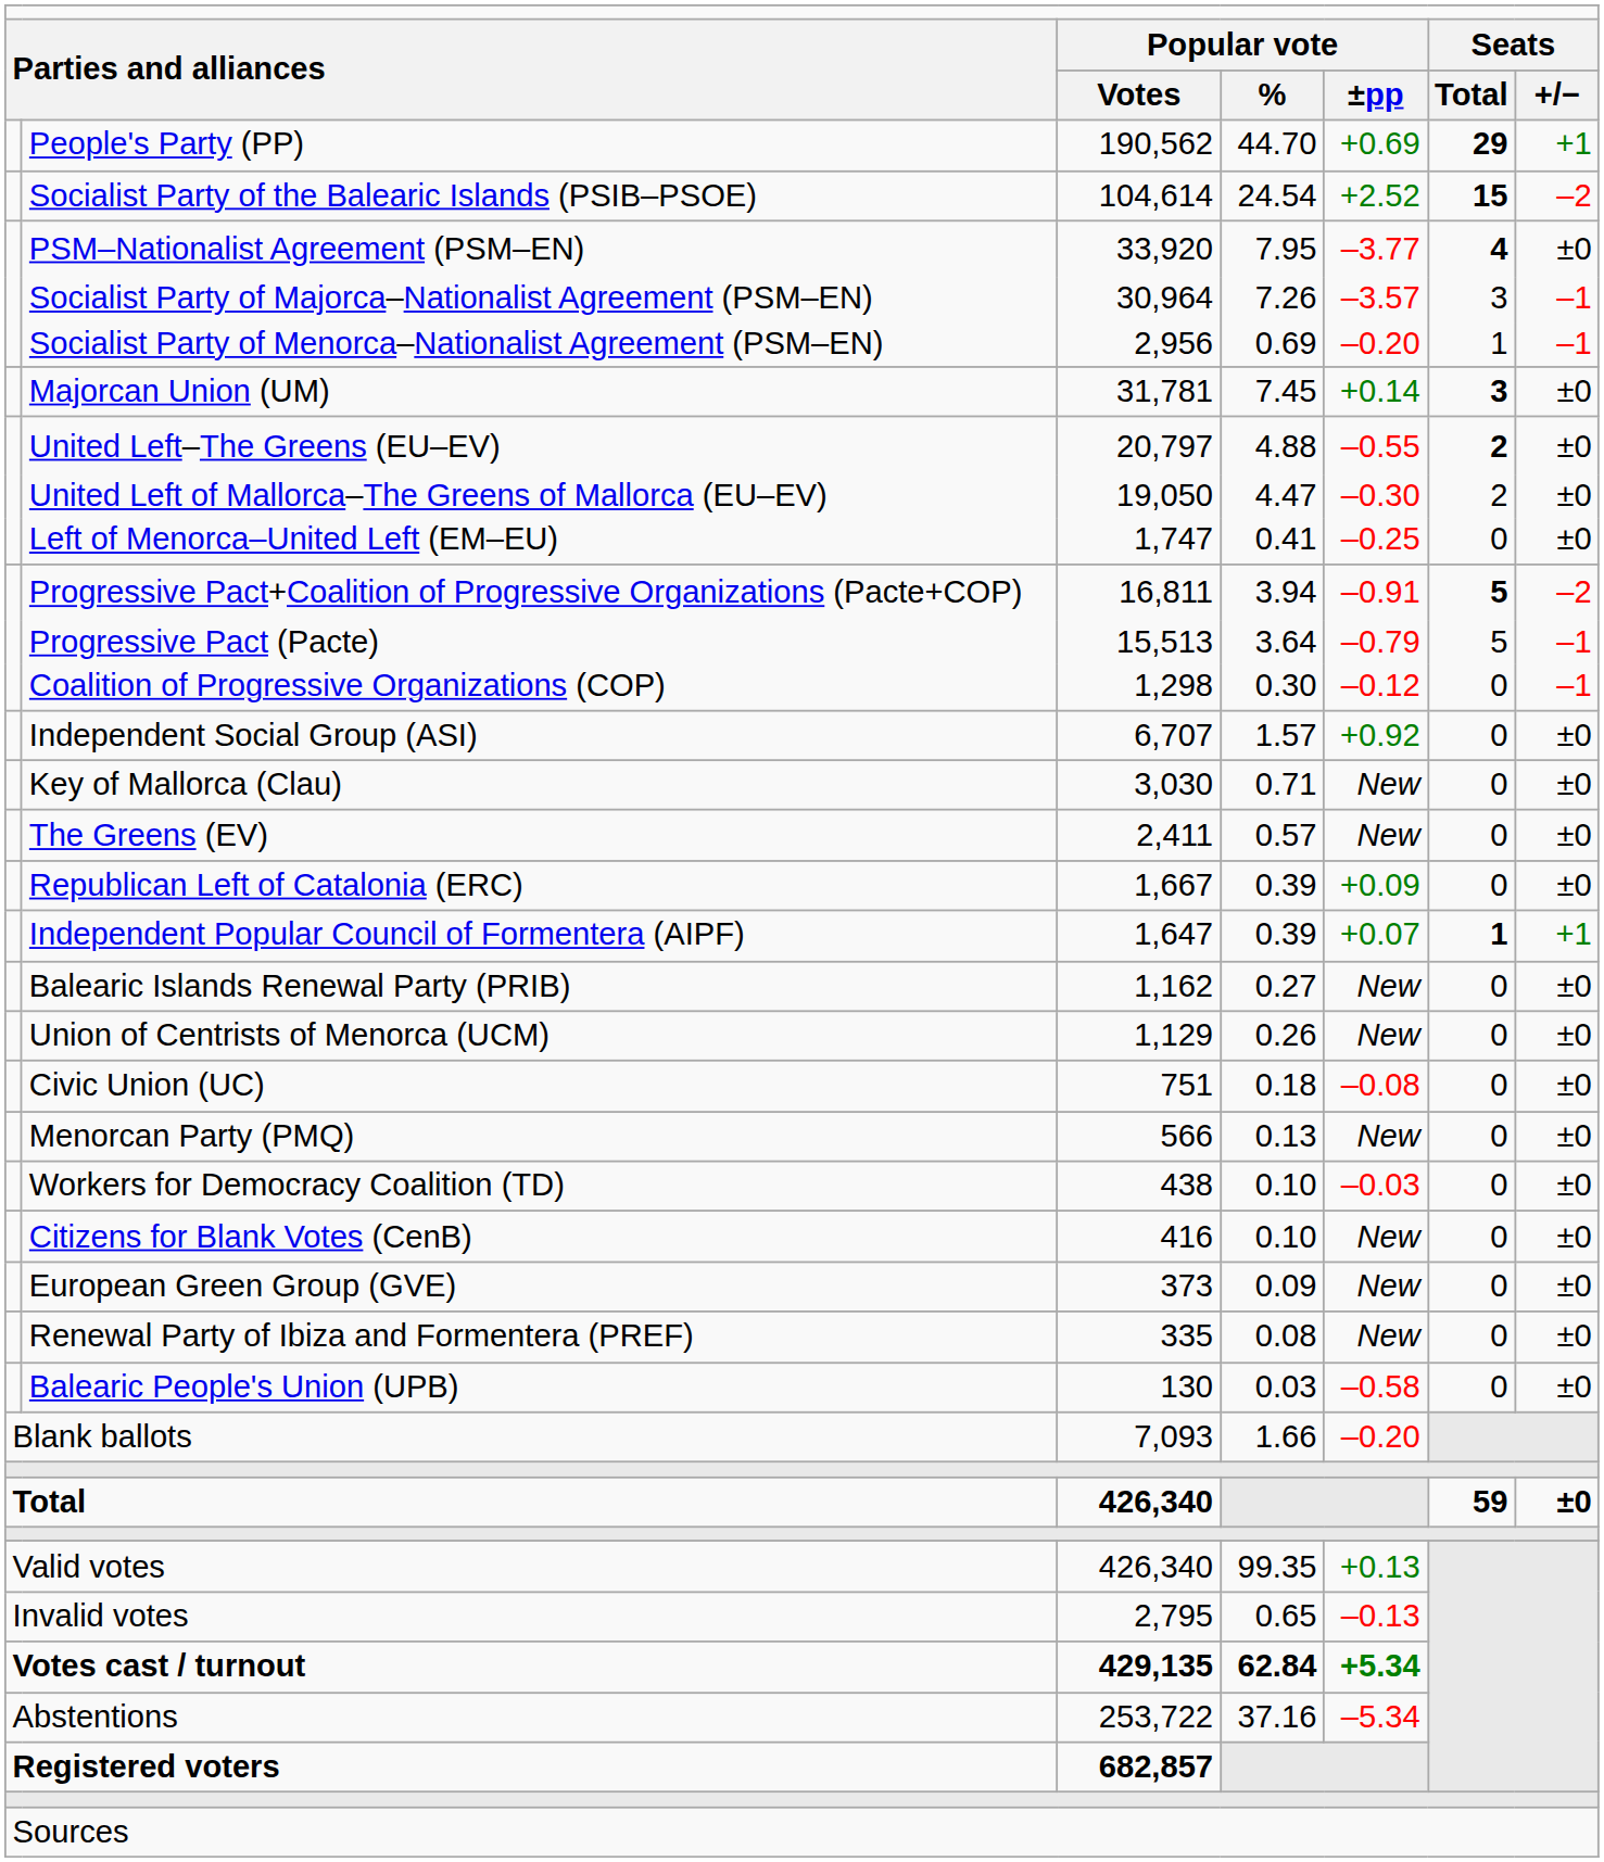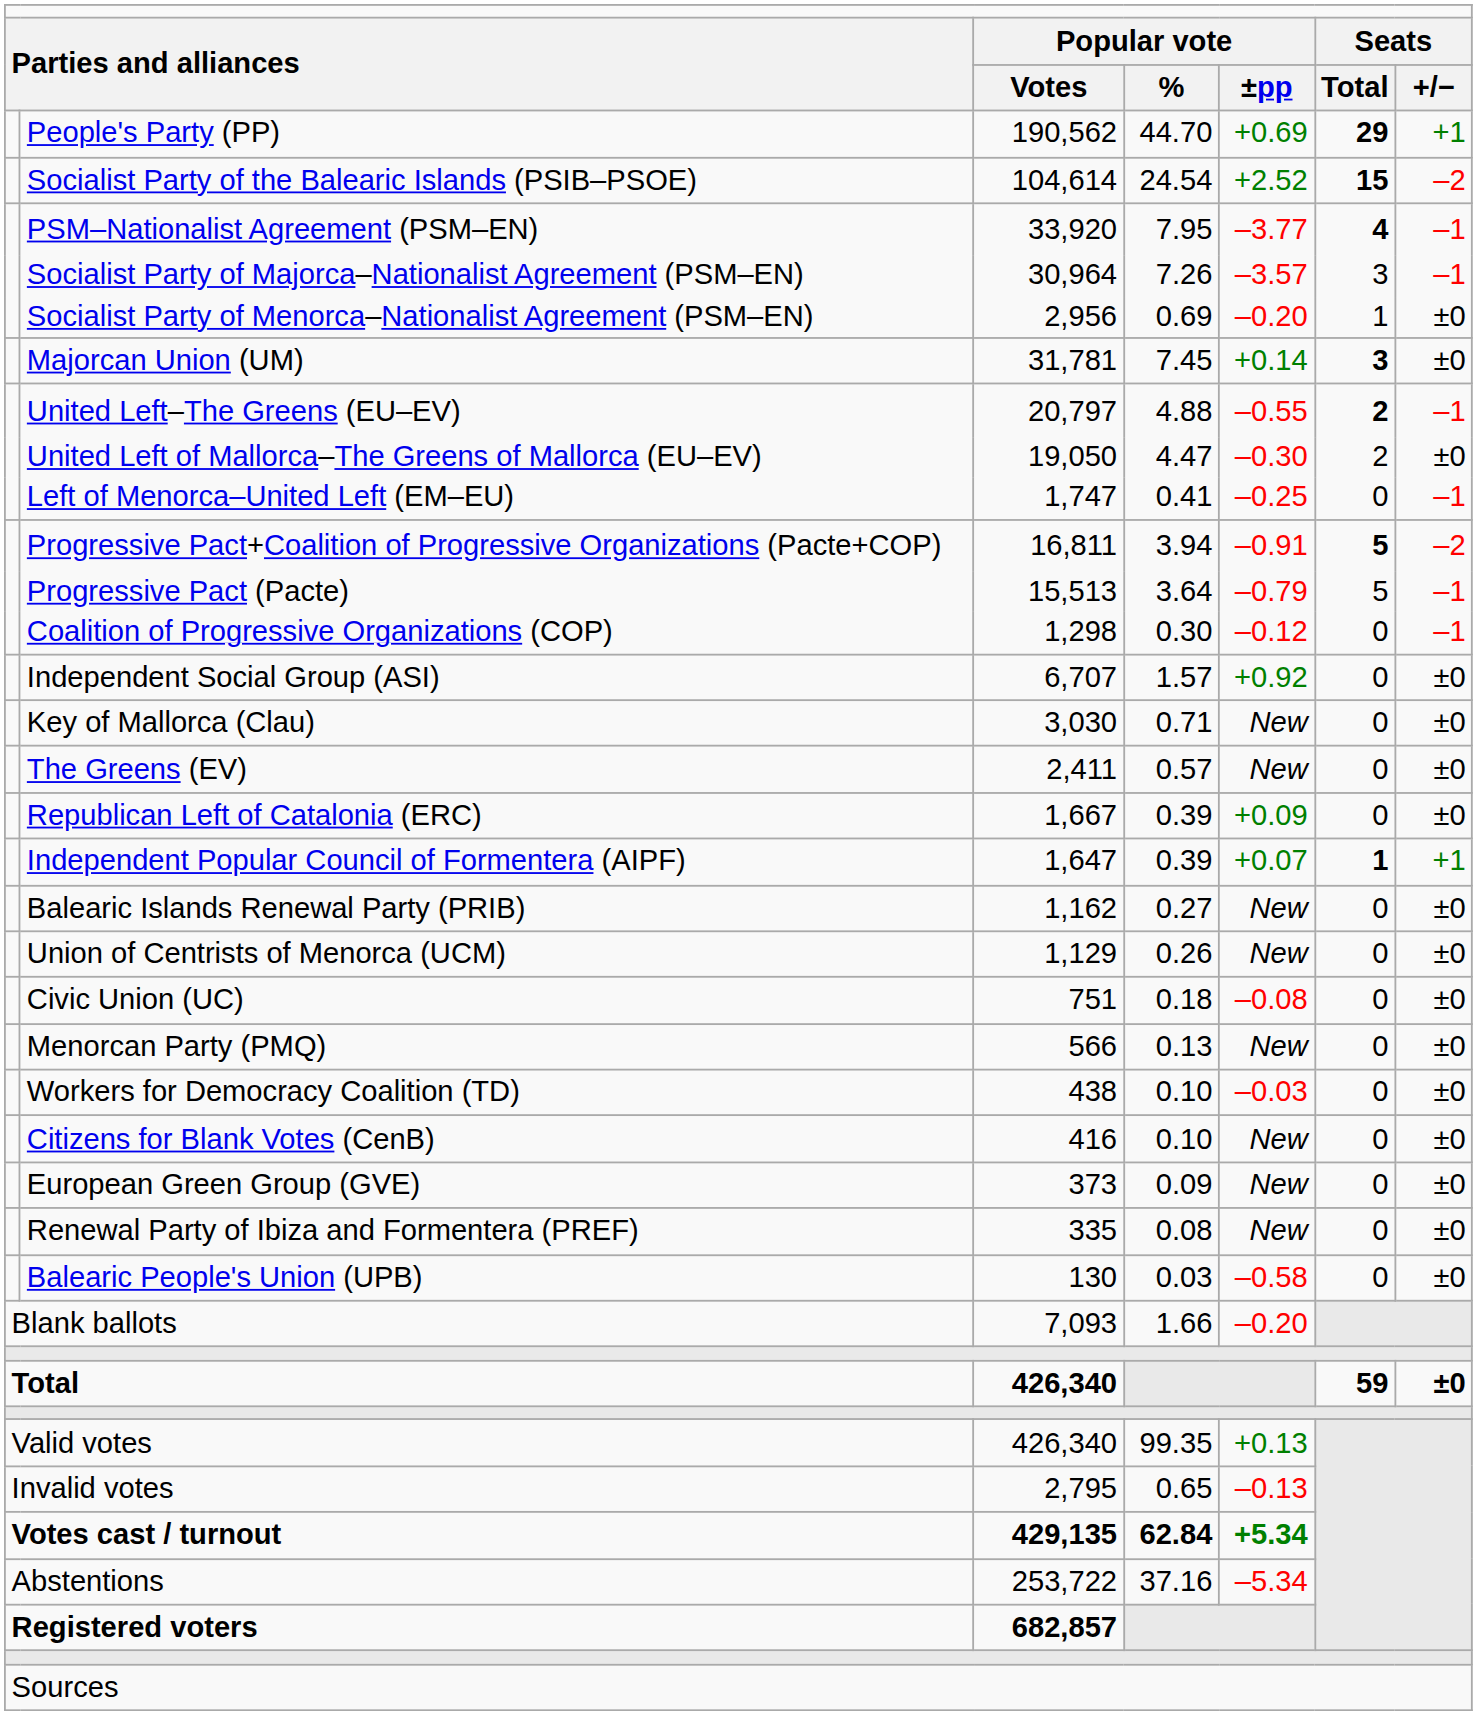PSM–Nationalist Agreement (PSM–EN) | column 7: ±0 -> –1
Socialist Party of Menorca–Nationalist Agreement (PSM–EN) | column 7: –1 -> ±0
United Left–The Greens (EU–EV) | column 7: ±0 -> –1
Left of Menorca–United Left (EM–EU) | column 7: ±0 -> –1
